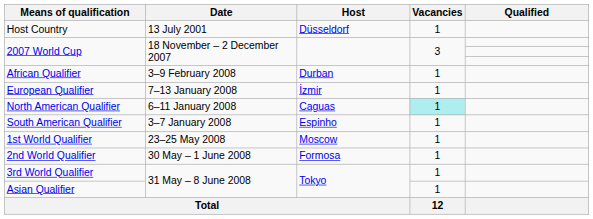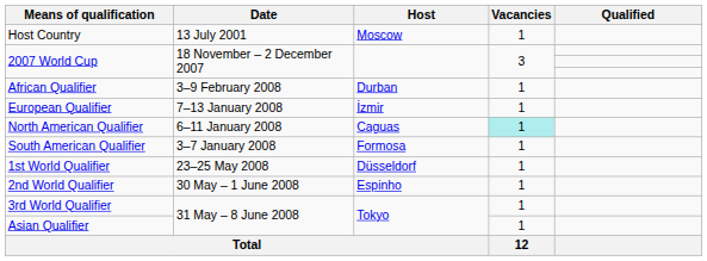Host Country | Host: Düsseldorf -> Moscow
South American Qualifier | Host: Espinho -> Formosa
1st World Qualifier | Host: Moscow -> Düsseldorf
2nd World Qualifier | Host: Formosa -> Espinho
